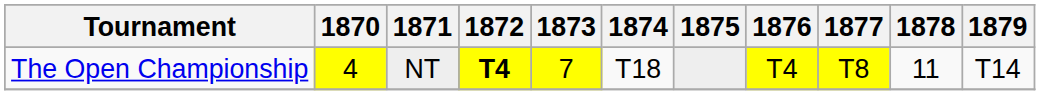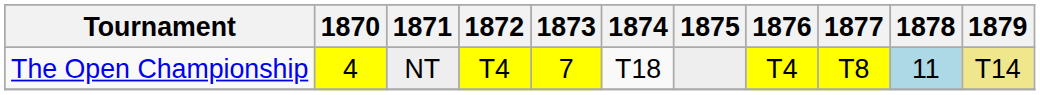The Open Championship | 1872: bold -> normal
The Open Championship | 1878: no background -> lightblue background
The Open Championship | 1879: no background -> khaki background
